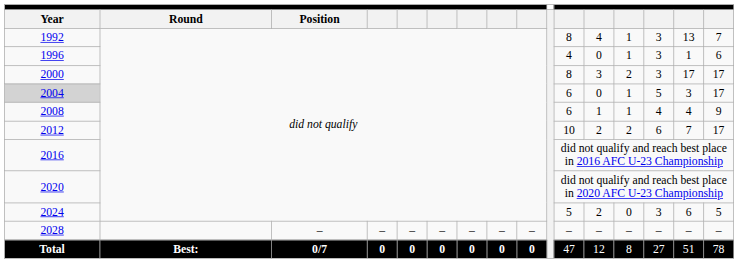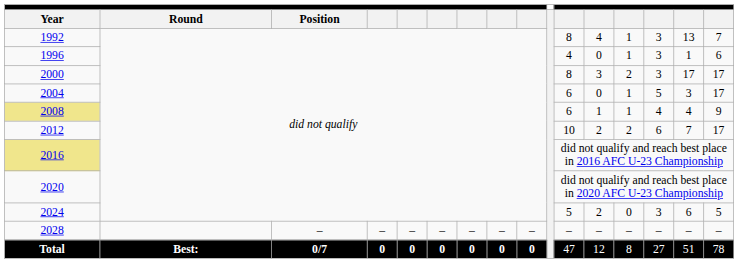2004 | Year: lightgrey background -> no background
2008 | Year: no background -> khaki background
2016 | Year: no background -> khaki background
